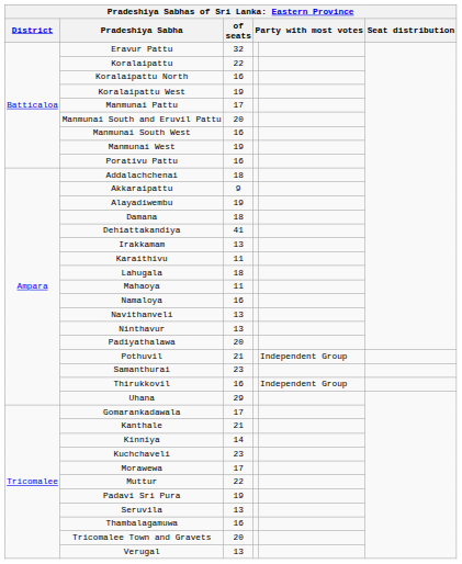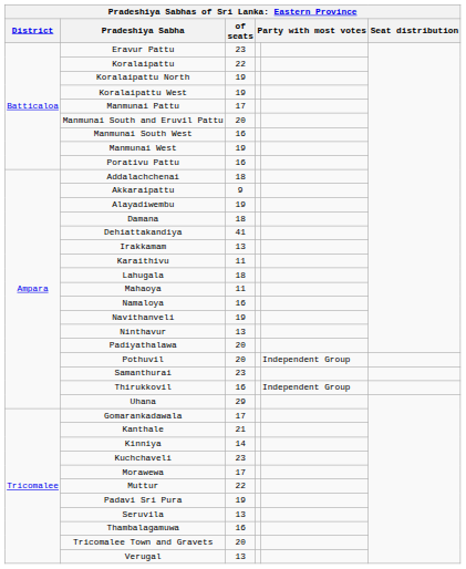Eravur Pattu | of seats: 32 -> 23
Koralaipattu North | of seats: 16 -> 19
Navithanveli | of seats: 13 -> 19
Pothuvil | of seats: 21 -> 20
